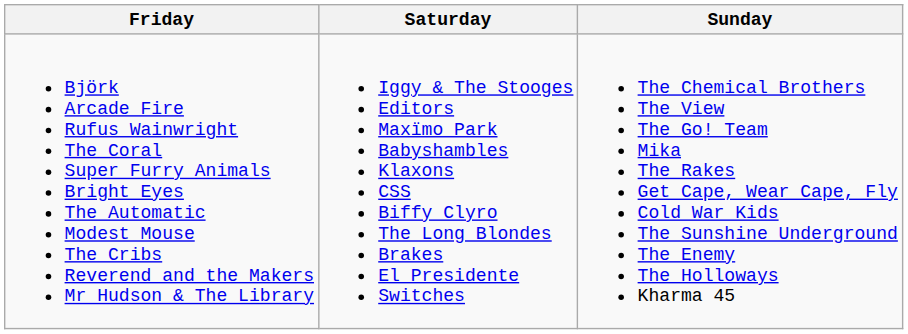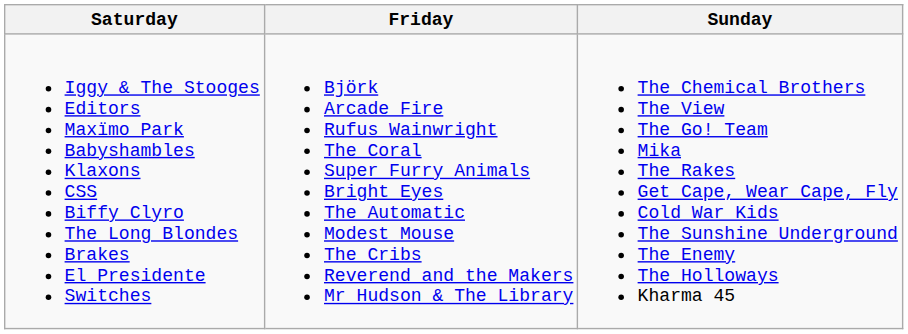columns swapped: Friday <-> Saturday
